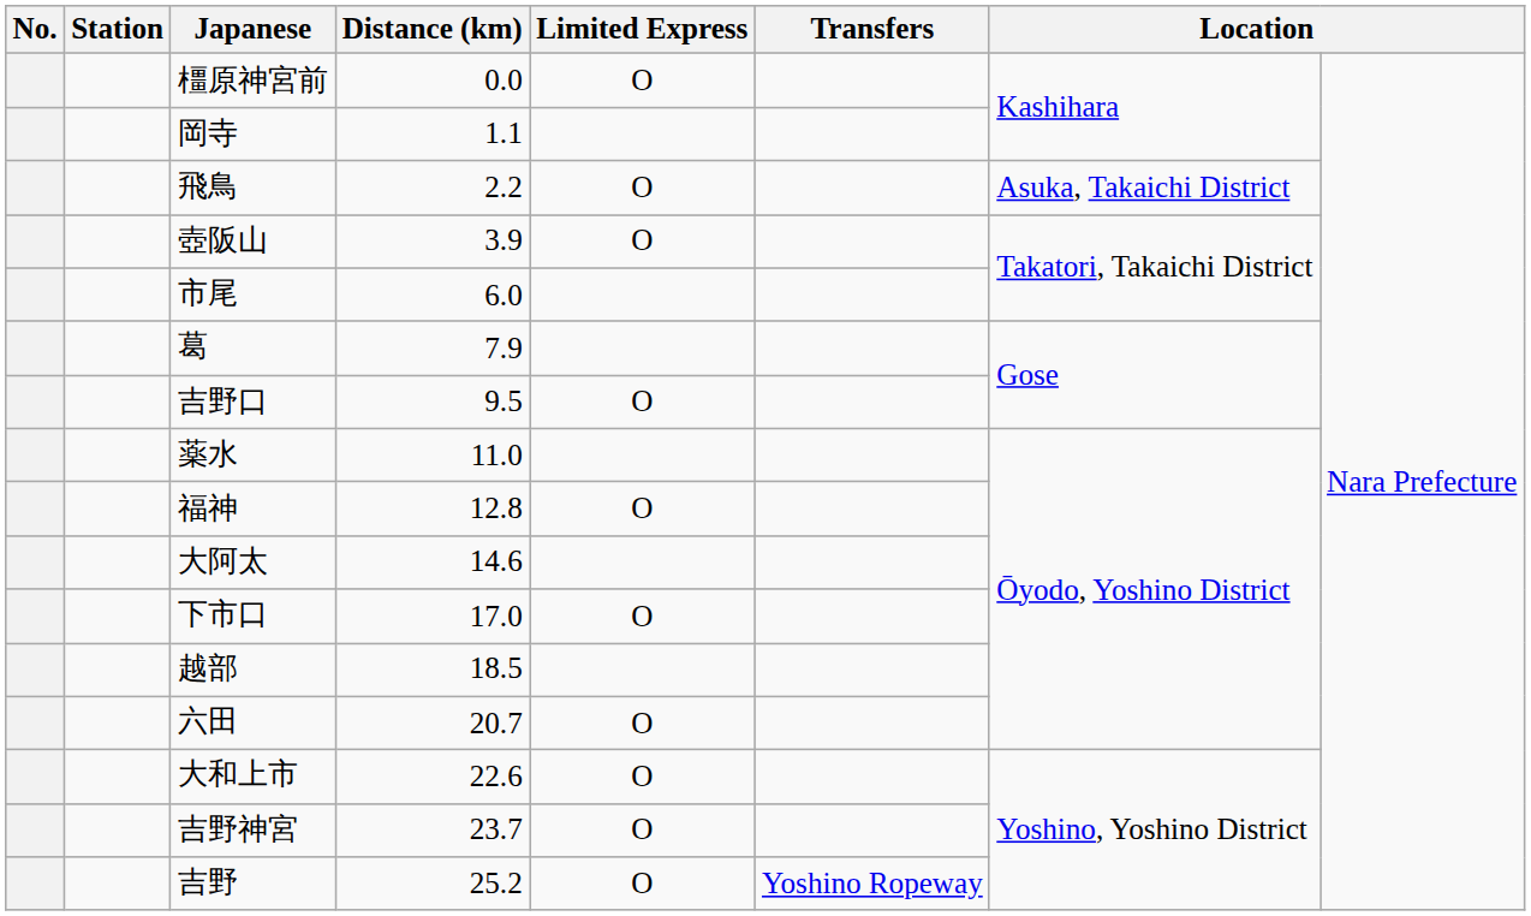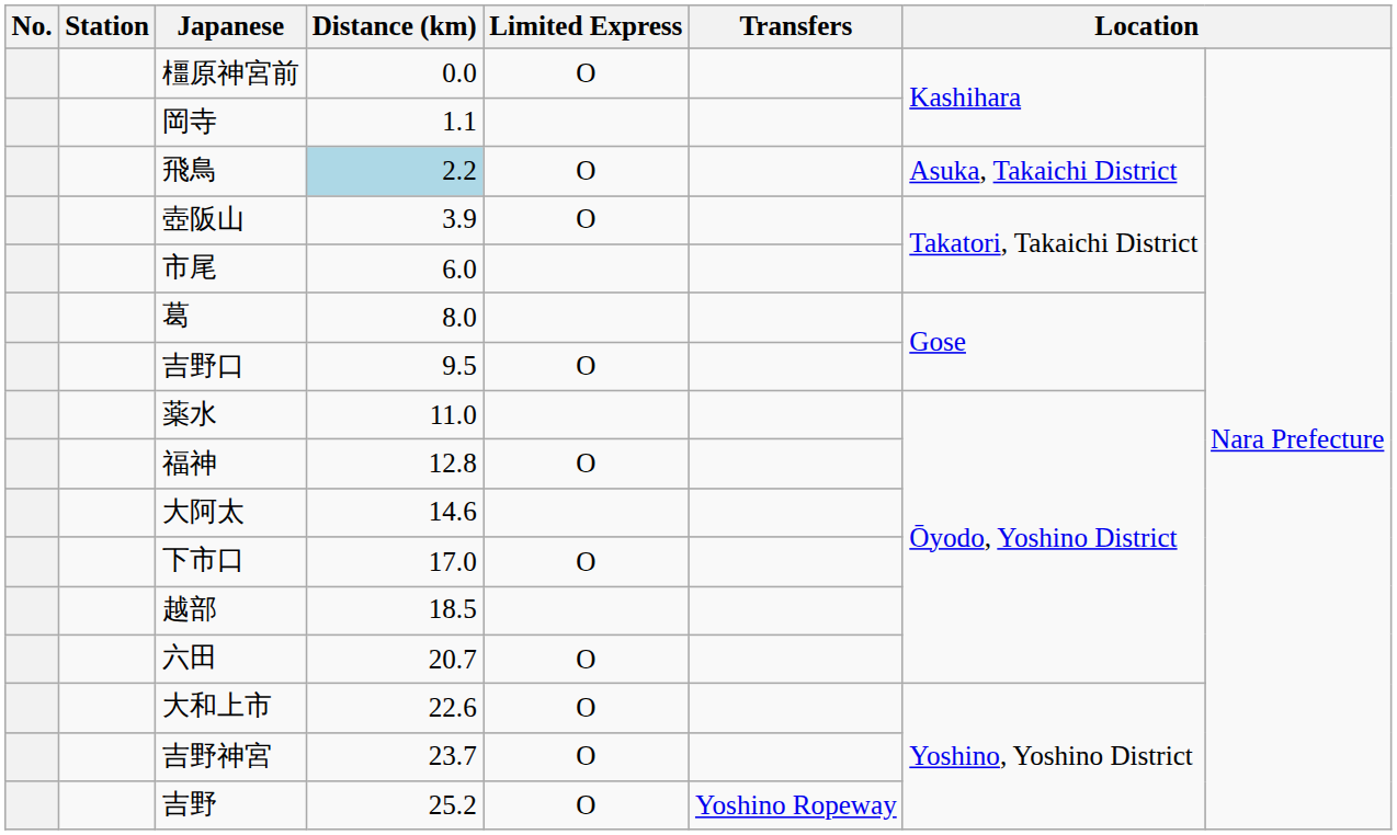飛鳥 | Distance (km): no background -> lightblue background
葛 | Distance (km): 7.9 -> 8.0
